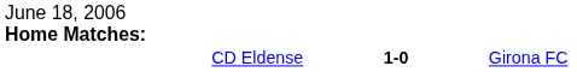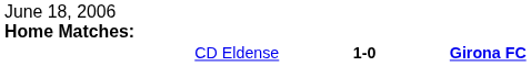CD Eldense | column 3: normal -> bold
